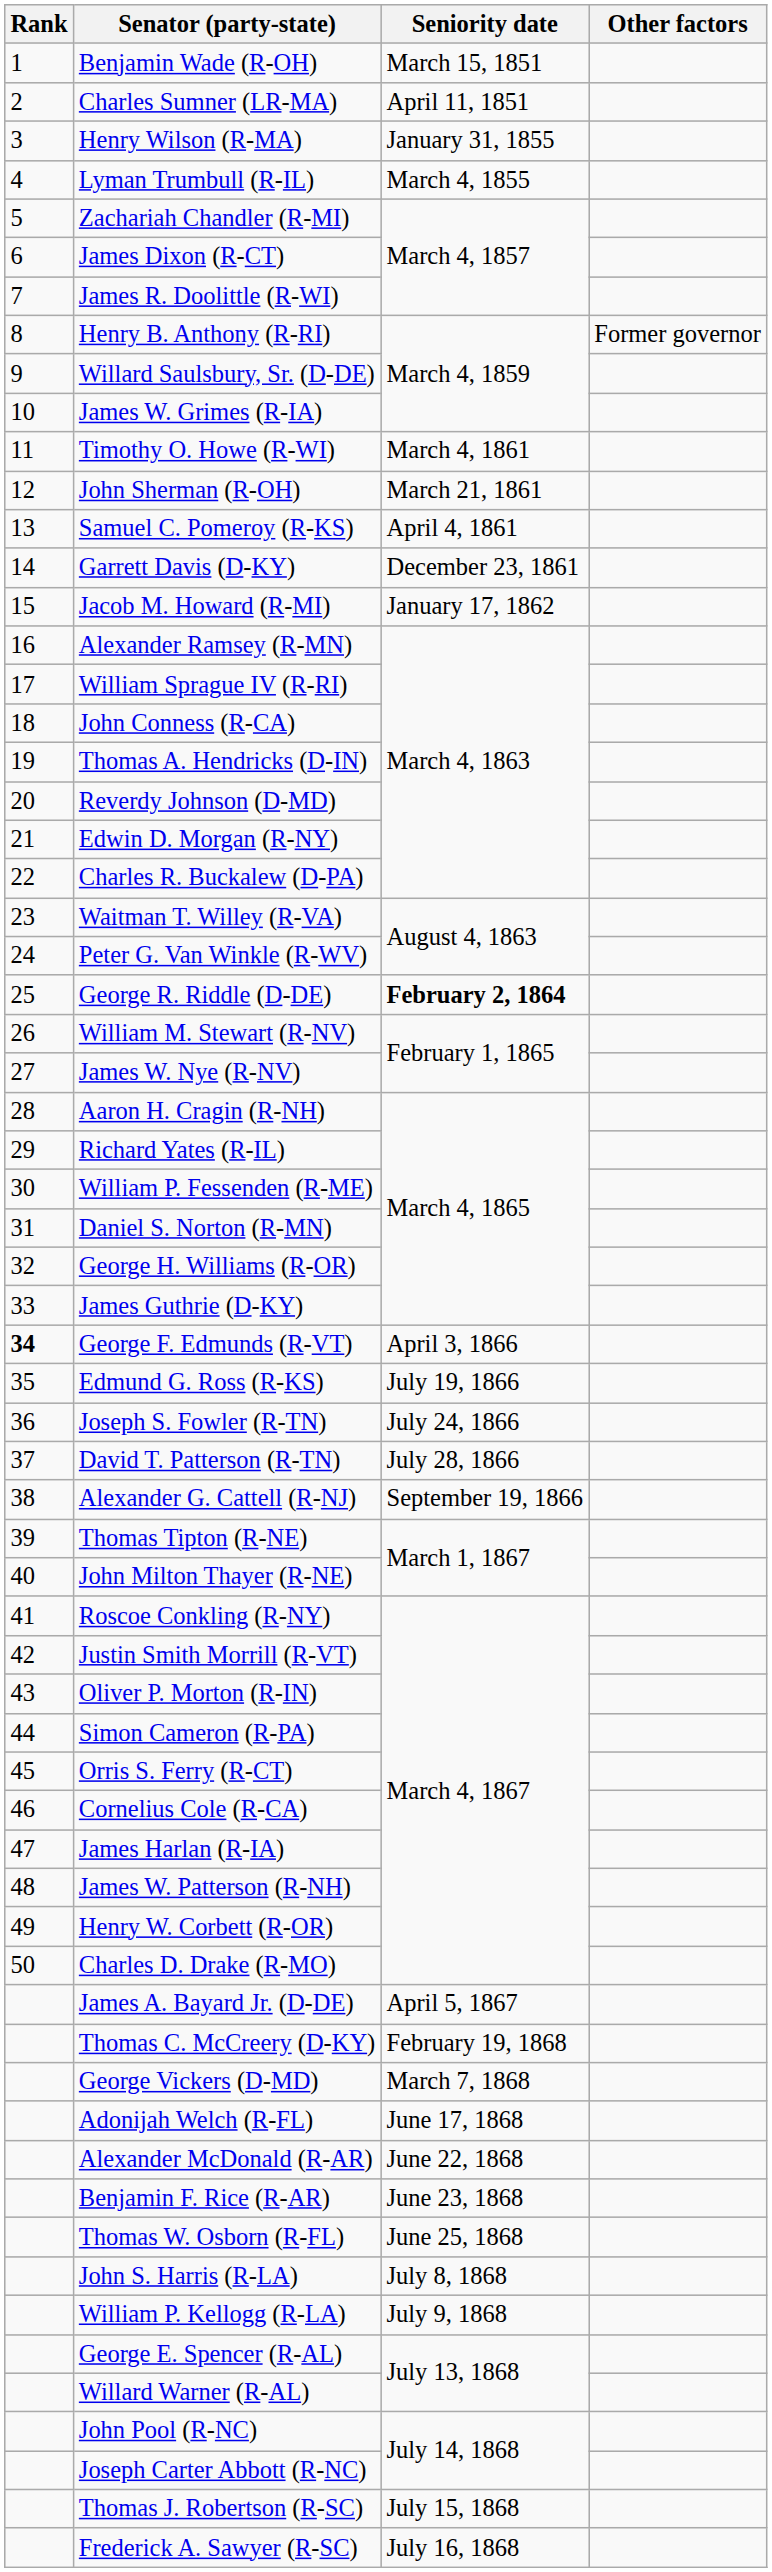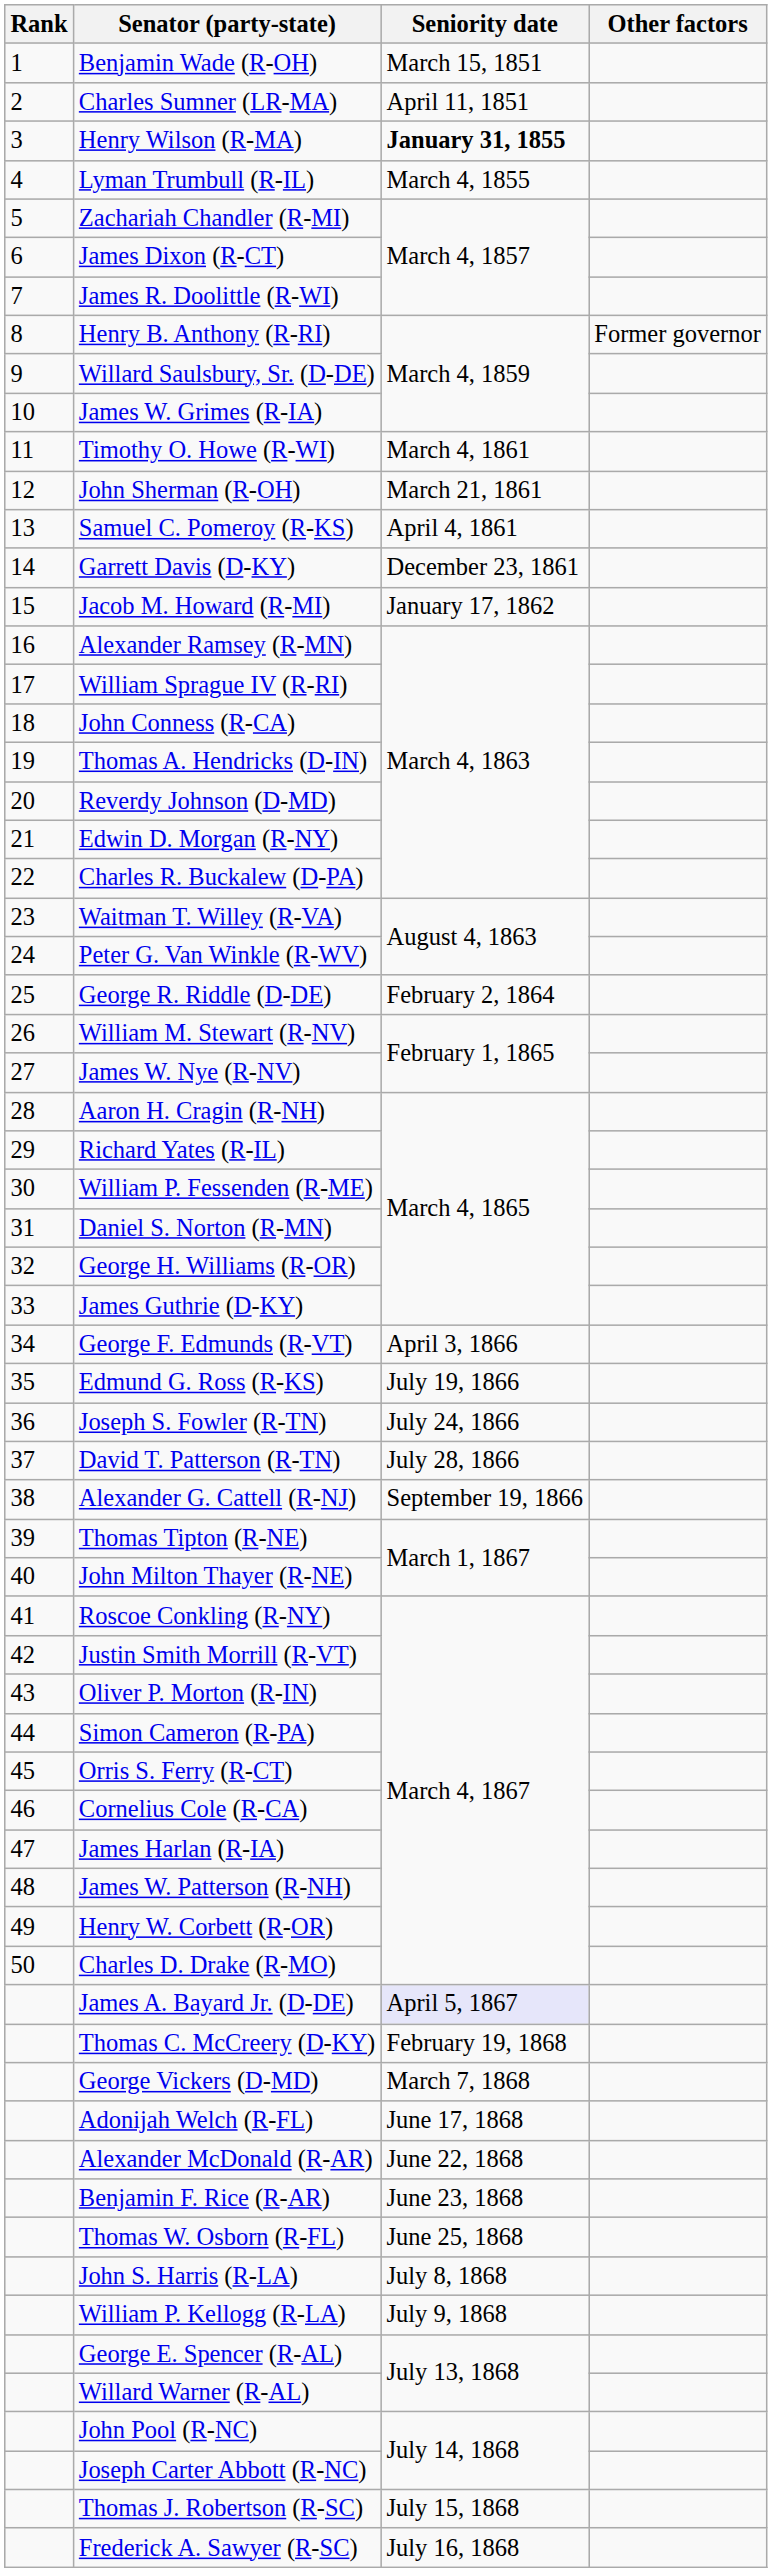Henry Wilson (R-MA) | Seniority date: normal -> bold
George R. Riddle (D-DE) | Seniority date: bold -> normal
George F. Edmunds (R-VT) | Rank: bold -> normal
James A. Bayard Jr. (D-DE) | Seniority date: no background -> lavender background
